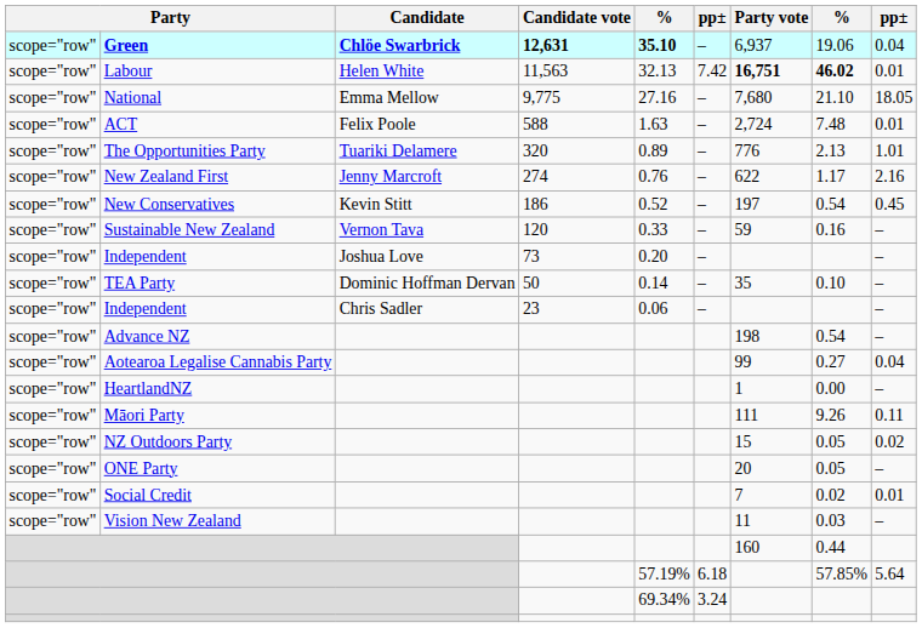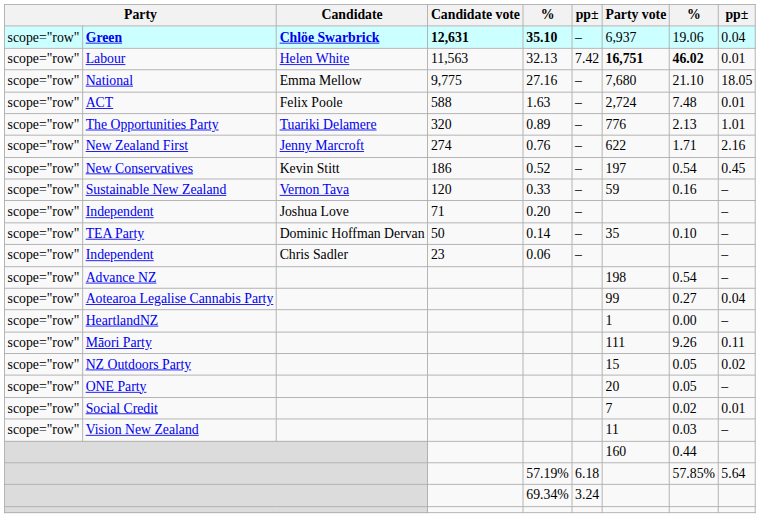New Zealand First | column 8: 1.17 -> 1.71
Independent / Joshua Love | Candidate vote: 73 -> 71
